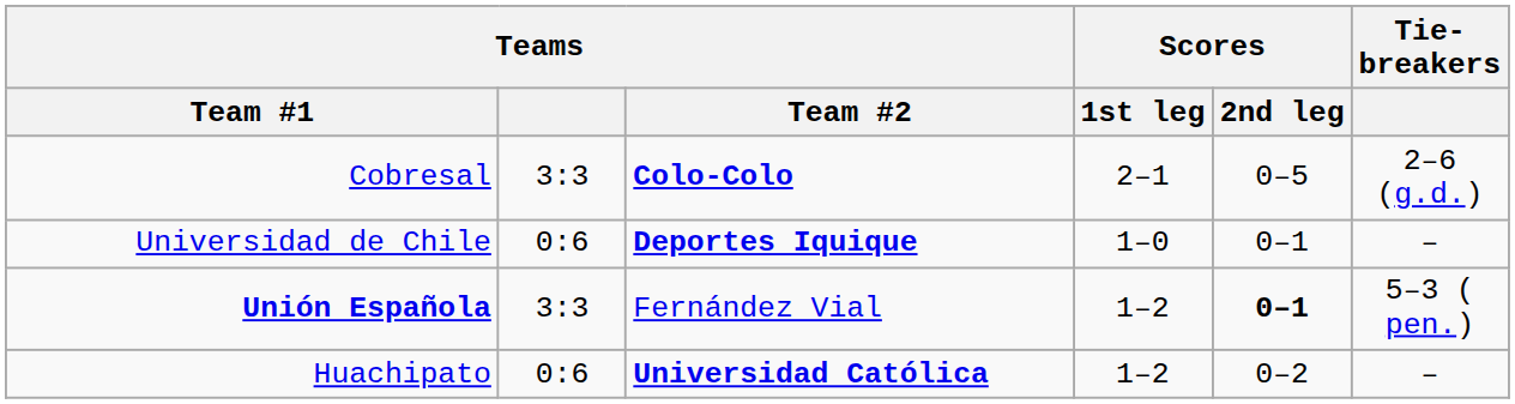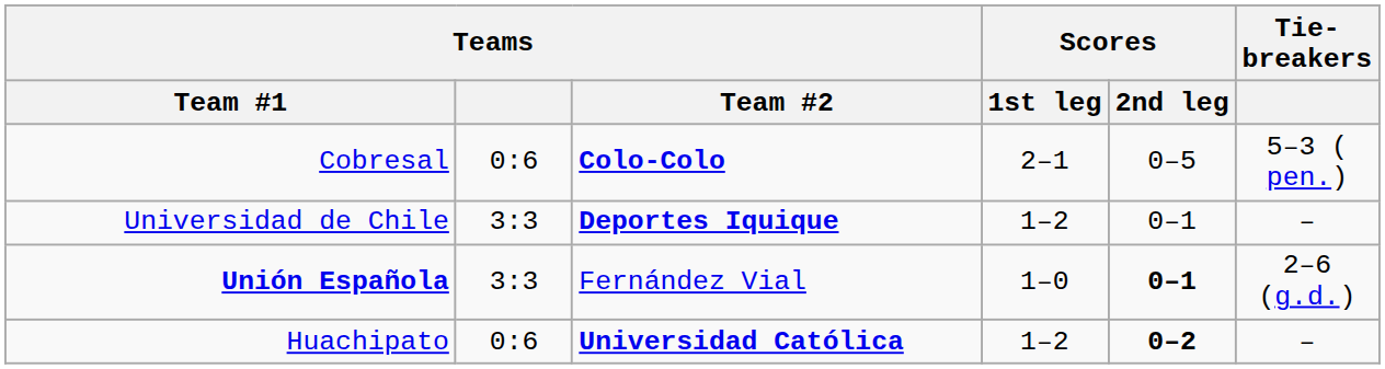Cobresal | Teams: 3:3 -> 0:6
Cobresal | column 6: 2–6 (g.d.) -> 5–3 ( pen.)
Universidad de Chile | Teams: 0:6 -> 3:3
Universidad de Chile | Scores / 1st leg: 1–0 -> 1–2
Unión Española | Scores / 1st leg: 1–2 -> 1–0
Unión Española | column 6: 5–3 ( pen.) -> 2–6 (g.d.)
Huachipato | Scores / 2nd leg: normal -> bold
